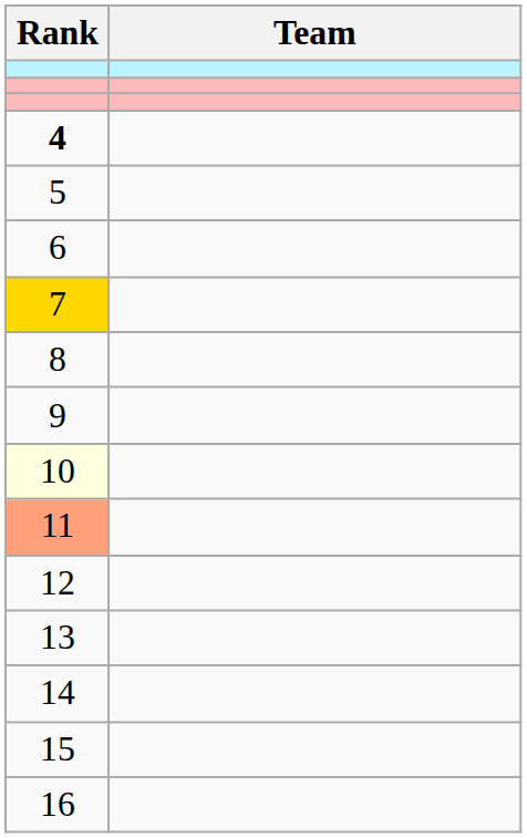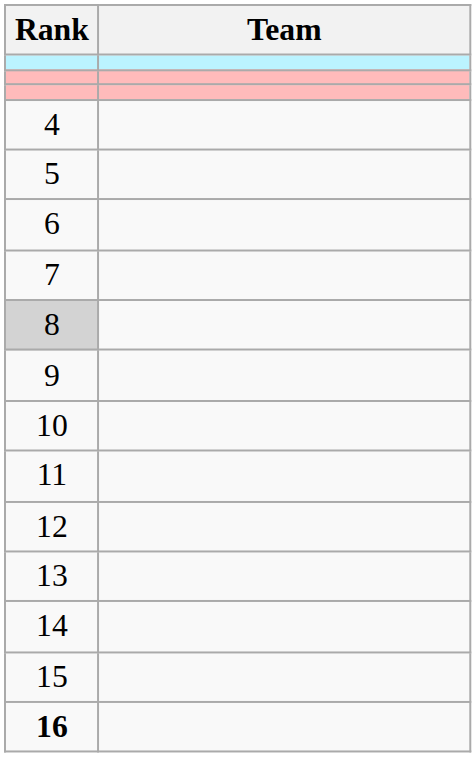row 5 | Rank: bold -> normal
row 8 | Rank: gold background -> no background
row 9 | Rank: no background -> lightgrey background
row 11 | Rank: lightyellow background -> no background
row 12 | Rank: lightsalmon background -> no background
row 17 | Rank: normal -> bold
